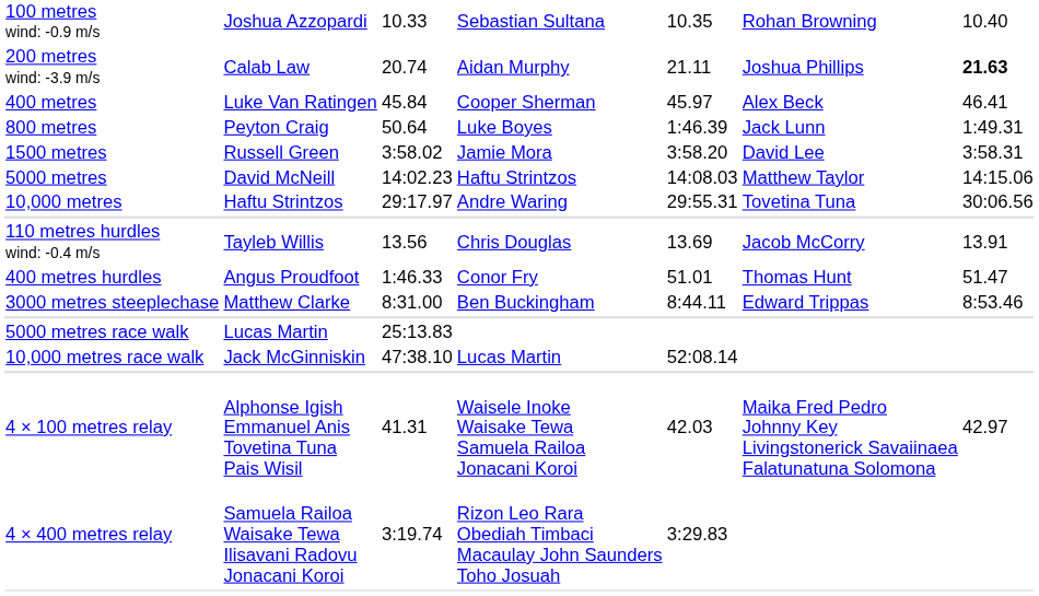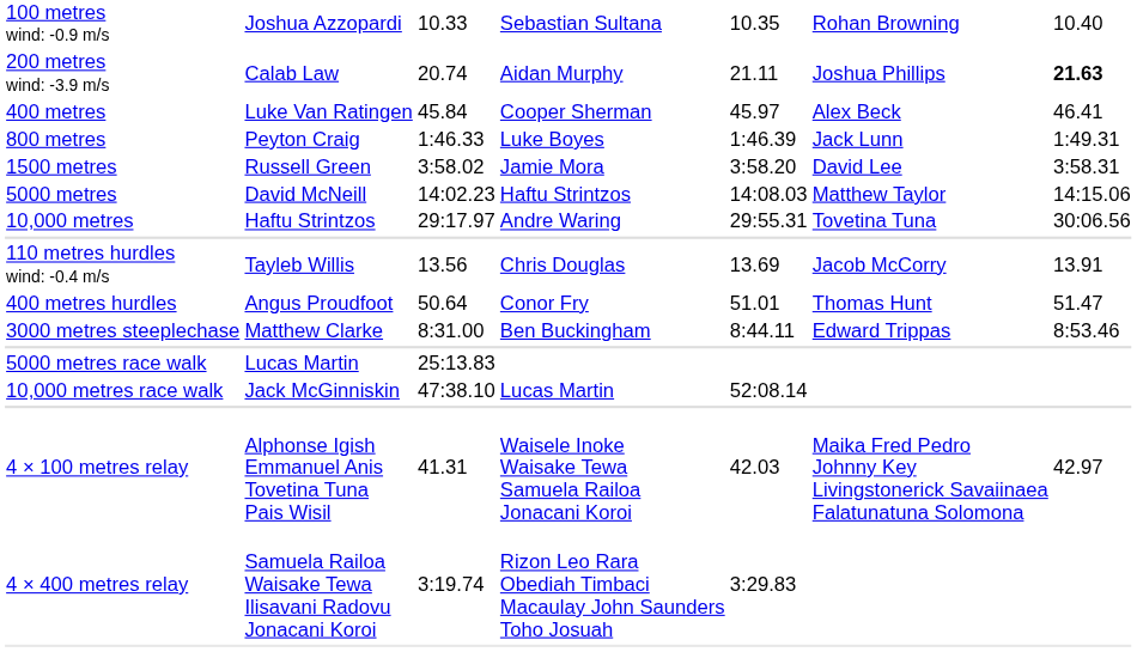800 metres | column 3: 50.64 -> 1:46.33
400 metres hurdles | column 3: 1:46.33 -> 50.64
